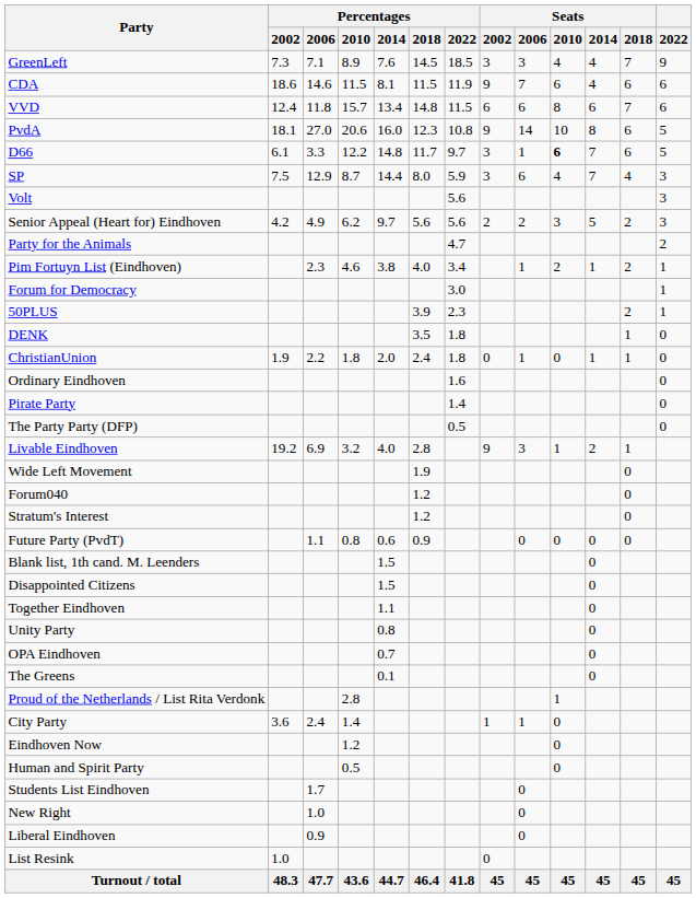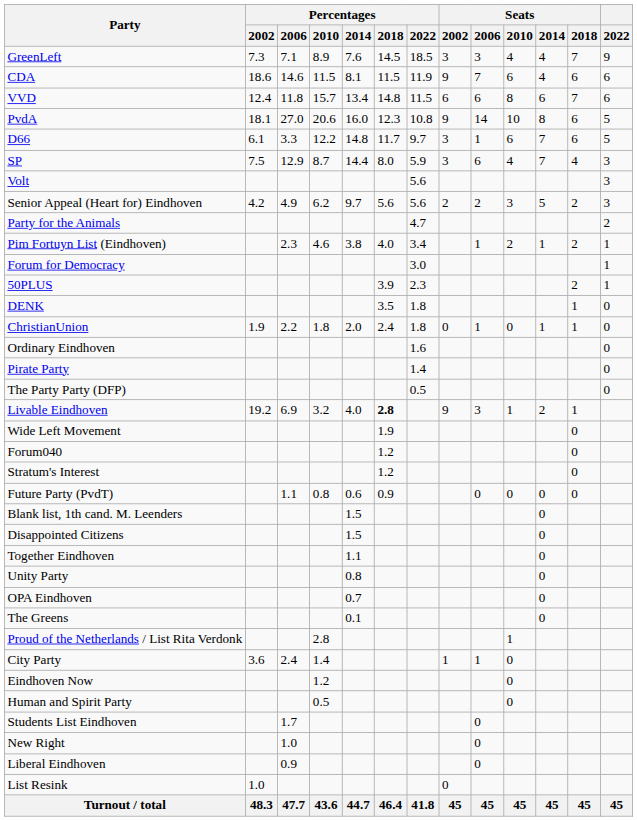D66 | Seats / 2010: bold -> normal
Livable Eindhoven | Percentages / 2018: normal -> bold
